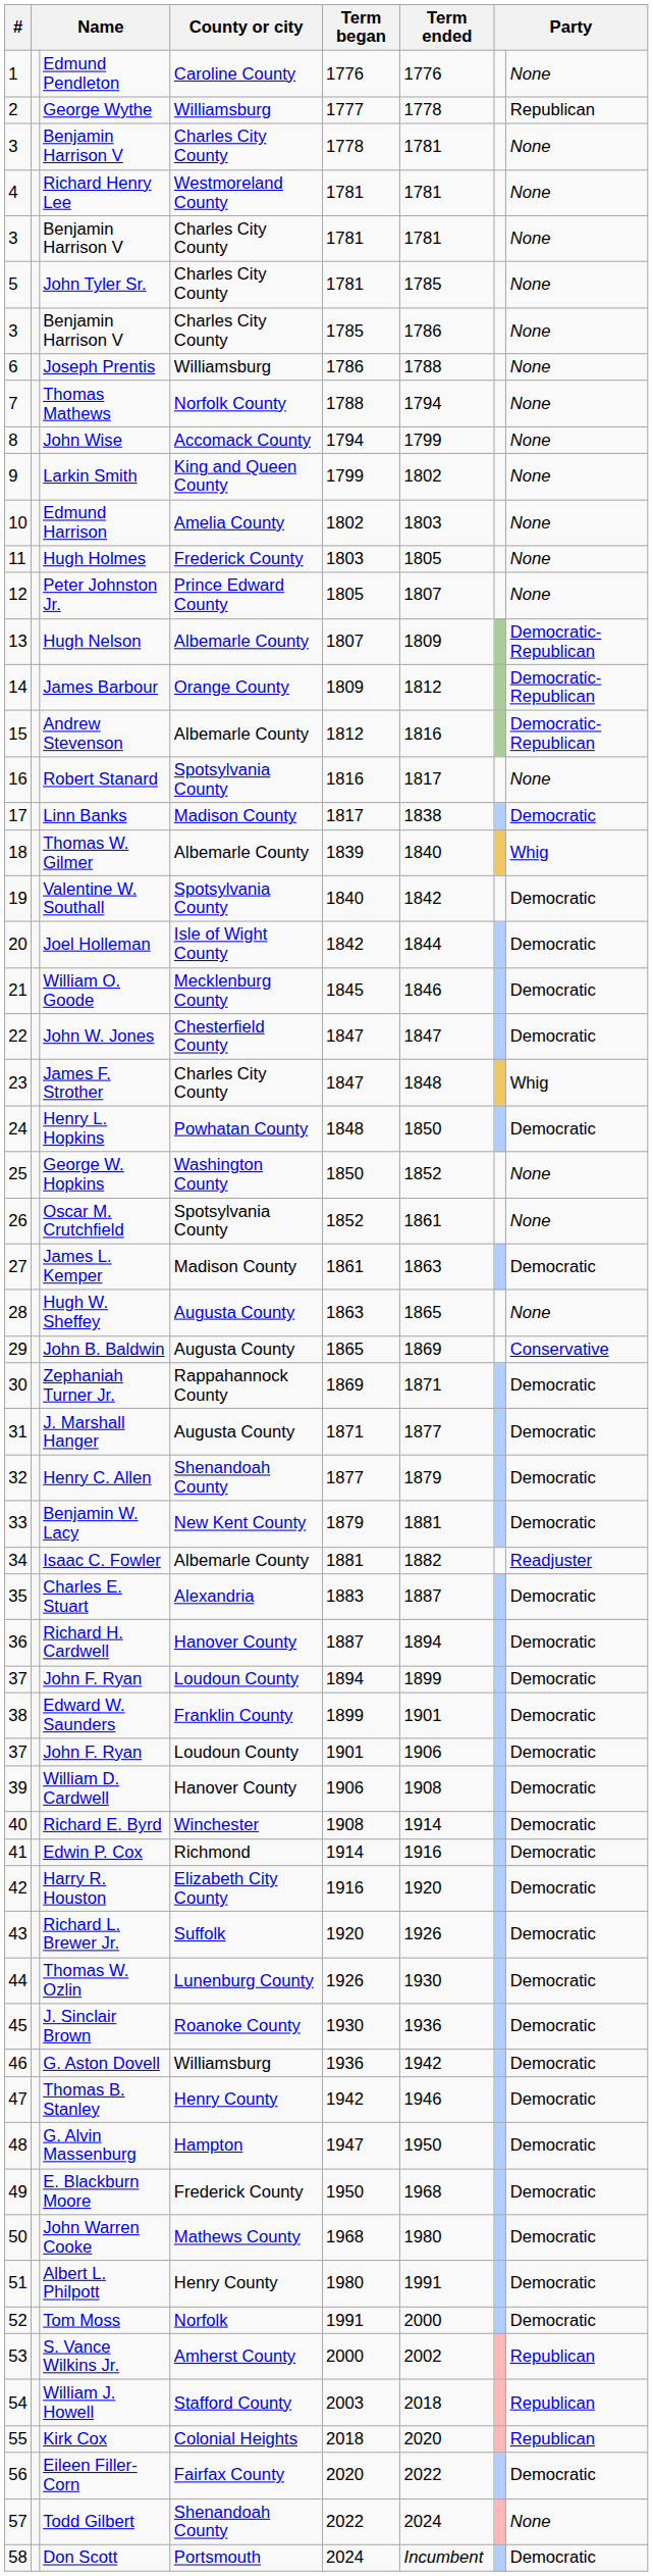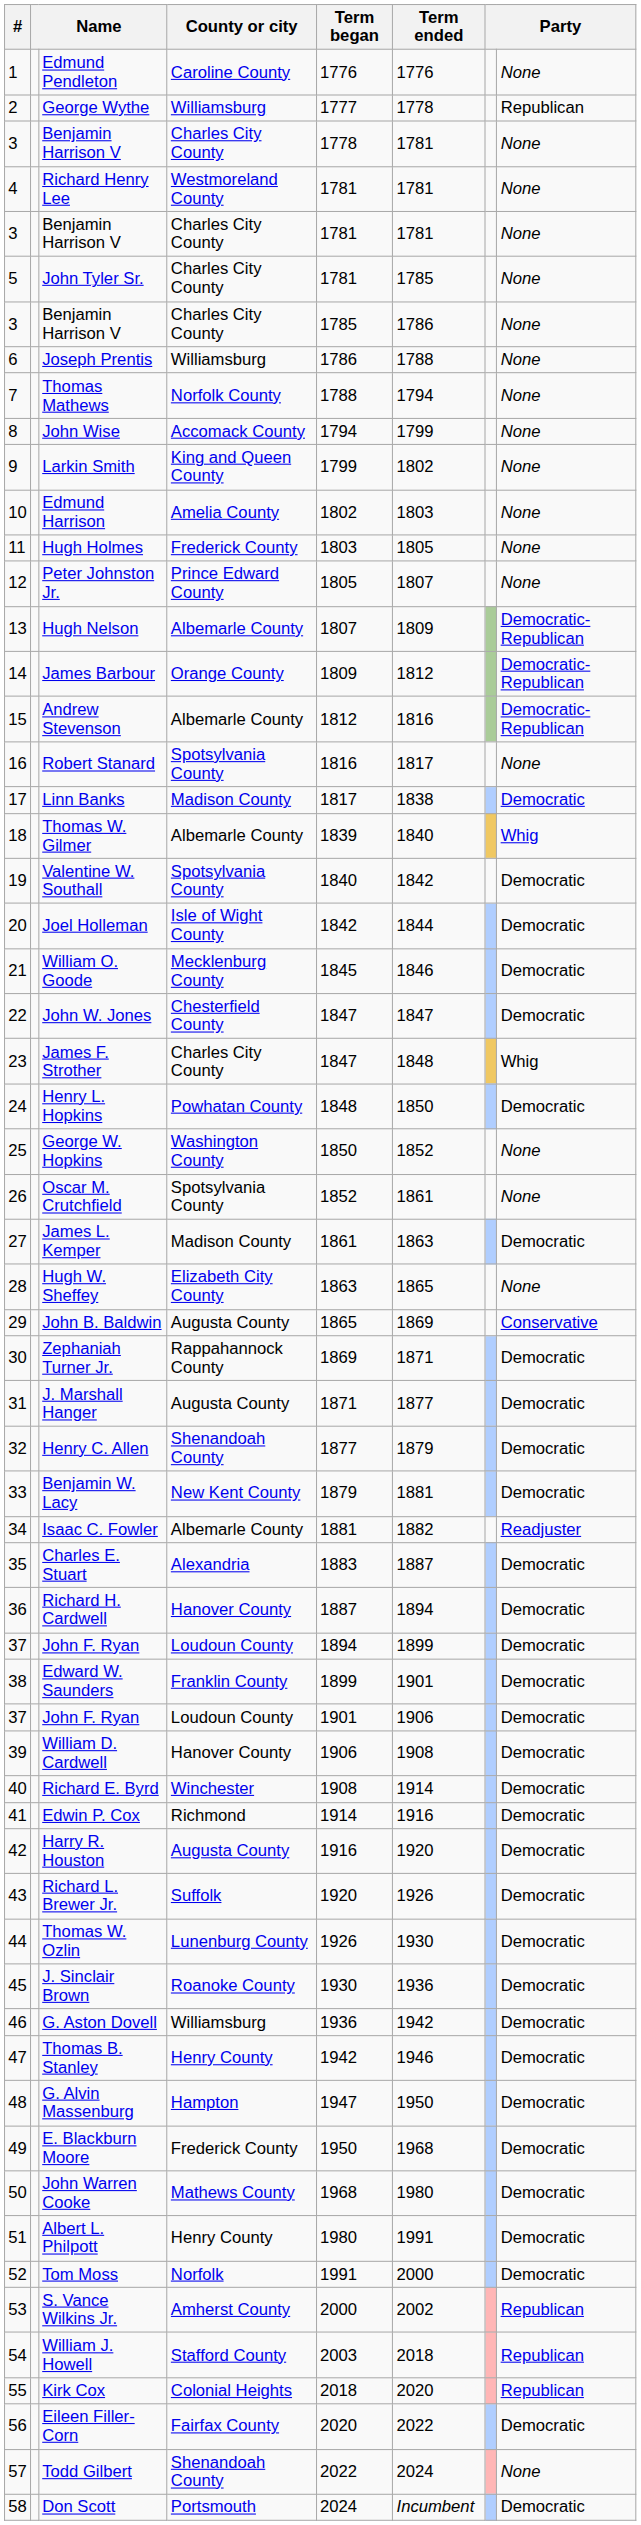Hugh W. Sheffey | County or city: Augusta County -> Elizabeth City County
Harry R. Houston | County or city: Elizabeth City County -> Augusta County
